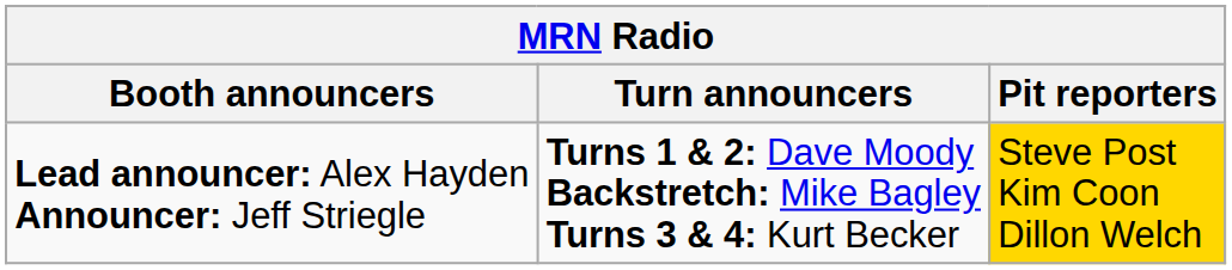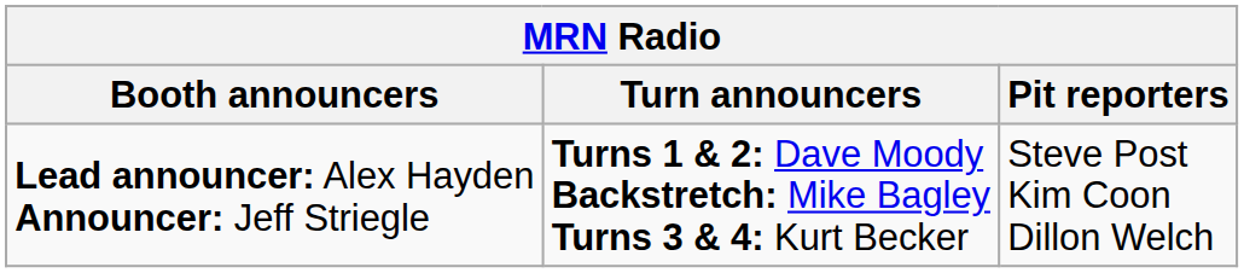Lead announcer: Alex Hayden Announcer: Jeff Striegle | Pit reporters: gold background -> no background
